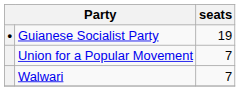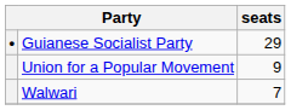Guianese Socialist Party | seats: 19 -> 29
Union for a Popular Movement | seats: 7 -> 9
